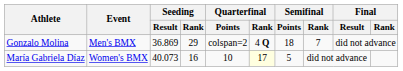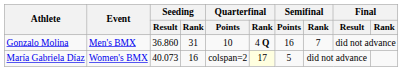Gonzalo Molina | Seeding / Result: 36.869 -> 36.860
Gonzalo Molina | Seeding / Rank: 29 -> 31
Gonzalo Molina | Quarterfinal / Points: colspan=2 -> 10
Gonzalo Molina | Semifinal / Points: 18 -> 16
María Gabriela Díaz | Quarterfinal / Points: 10 -> colspan=2
